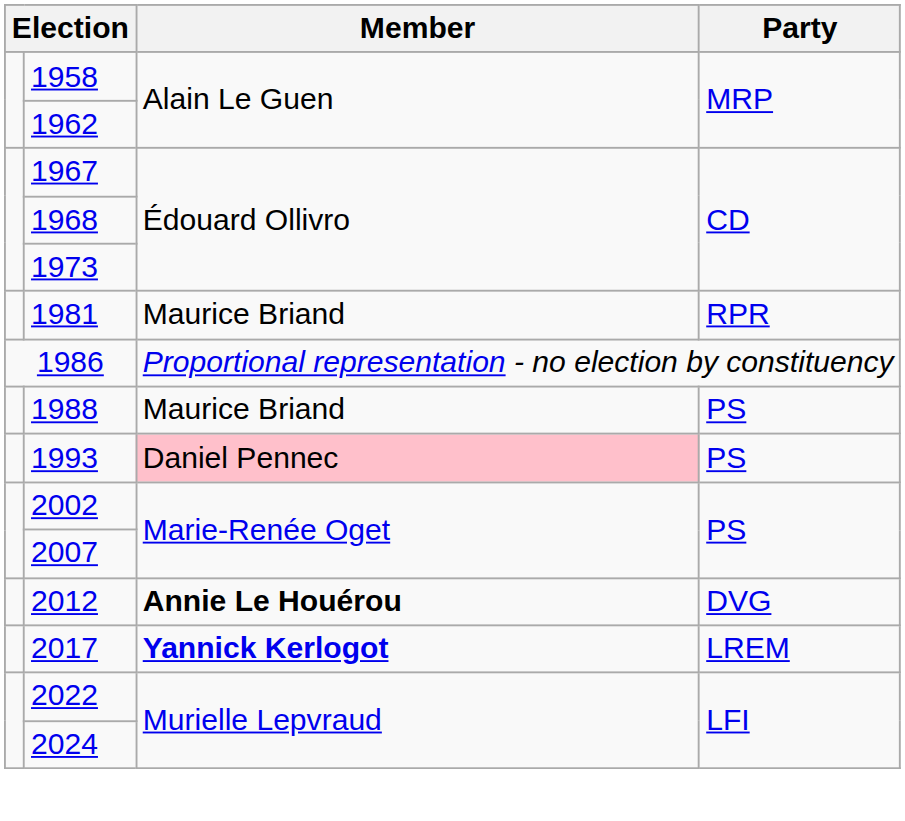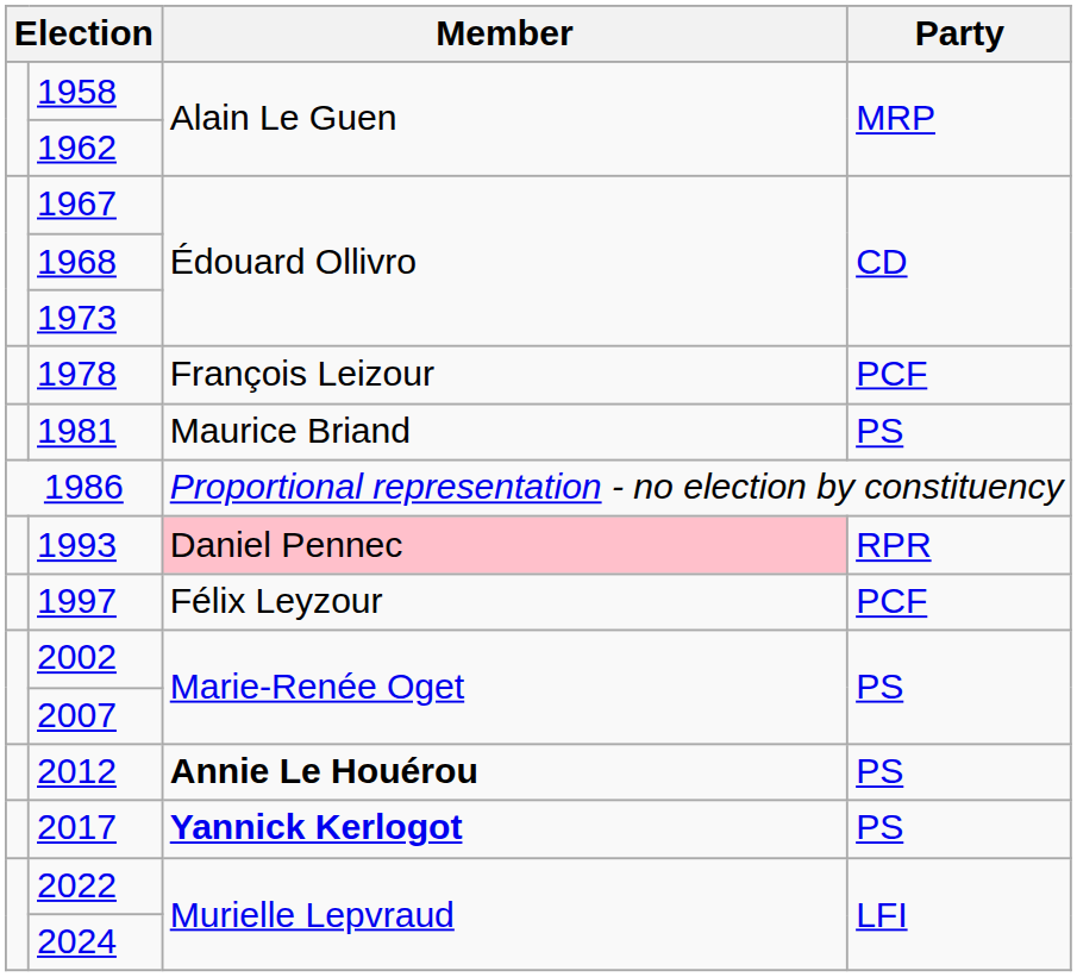+ row: 1978 | François Leizour | PCF
1981 | Party: RPR -> PS
- row: 1988 | Maurice Briand | PS
1993 | Party: PS -> RPR
+ row: 1997 | Félix Leyzour | PCF
2012 | Party: DVG -> PS
2017 | Party: LREM -> PS
